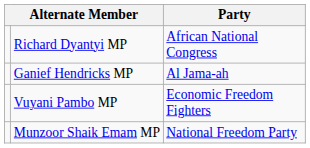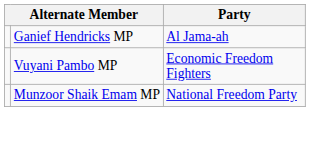- row: Richard Dyantyi MP | African National Congress
